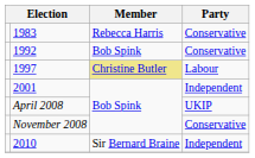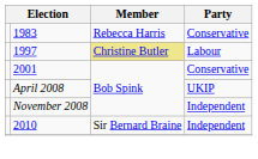- row: 1992 | Bob Spink | Conservative
2001 | Party: Independent -> Conservative
November 2008 | Party: Conservative -> Independent
